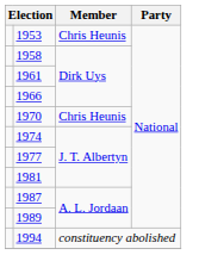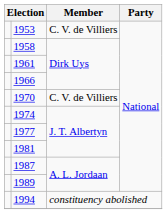1953 | Member: Chris Heunis -> C. V. de Villiers
1970 | Member: Chris Heunis -> C. V. de Villiers
